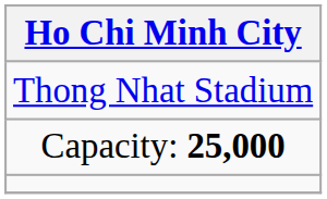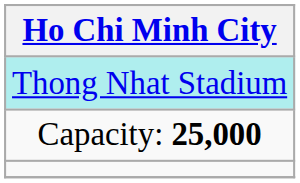row 2 | column 1: no background -> paleturquoise background
